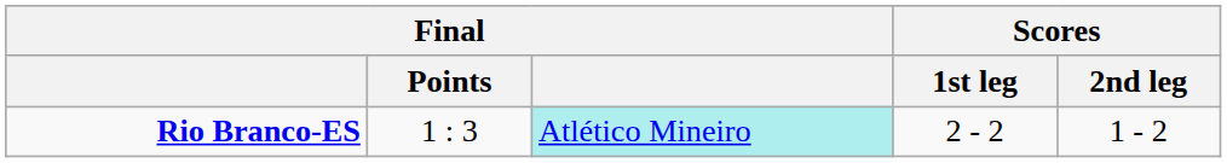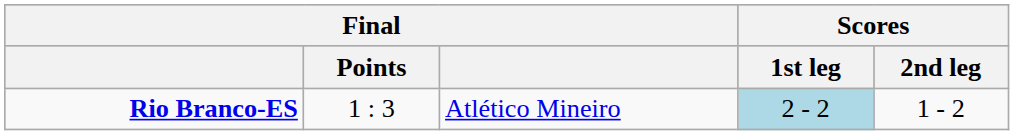Rio Branco-ES | column 3: paleturquoise background -> no background
Rio Branco-ES | Scores / 1st leg: no background -> lightblue background
